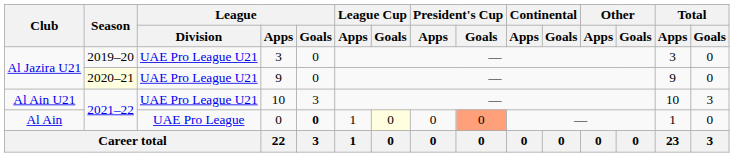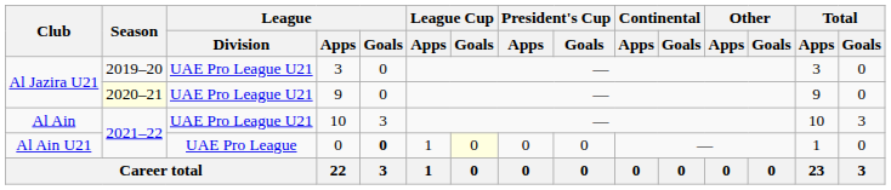row 5 | Club: Al Ain U21 -> Al Ain
row 6 | Club: Al Ain -> Al Ain U21
row 6 | President's Cup / Goals: lightsalmon background -> no background
